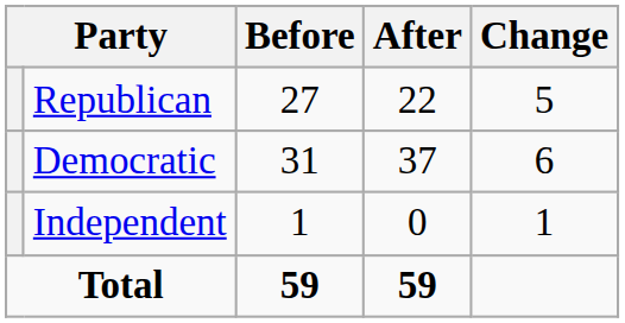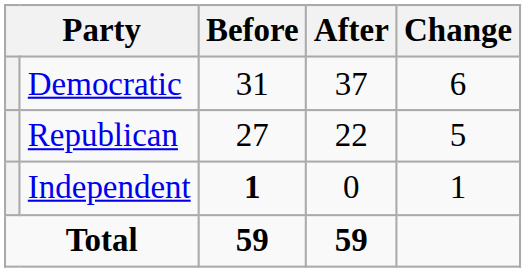rows swapped: Democratic <-> Republican
Independent | Before: normal -> bold
